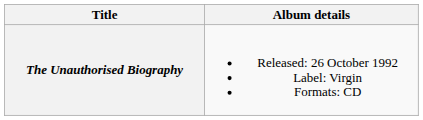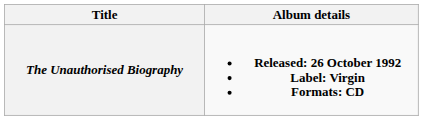The Unauthorised Biography | Album details: normal -> bold
